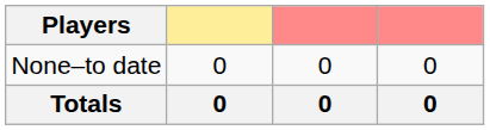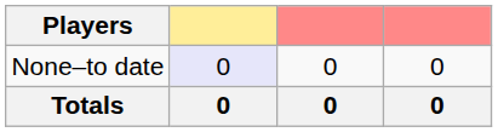None–to date | column 2: no background -> lavender background
